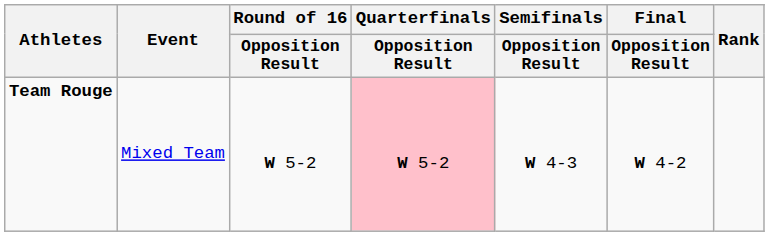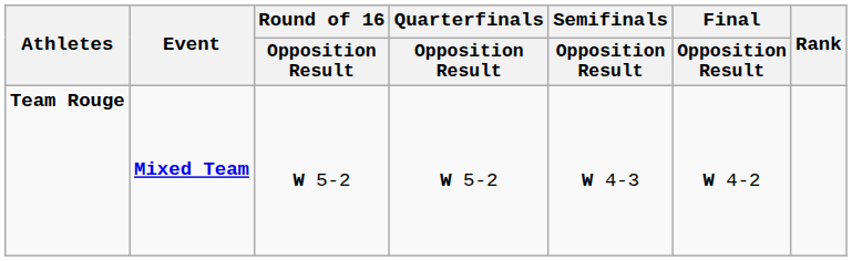Team Rouge | Event: normal -> bold
Team Rouge | Quarterfinals / Opposition Result: pink background -> no background
